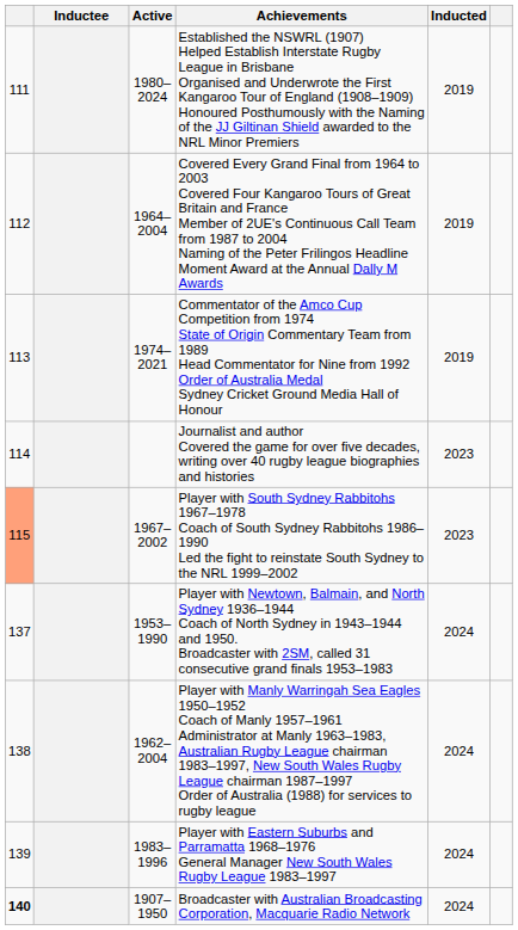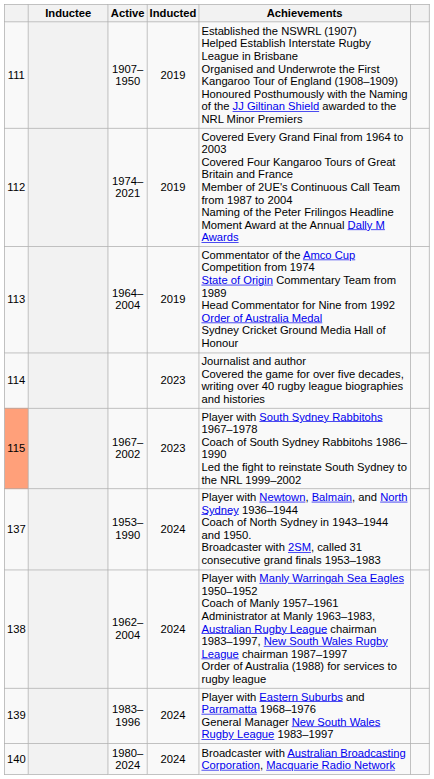columns swapped: Achievements <-> Inducted
row 2 | Active: 1980–2024 -> 1907–1950
row 3 | Active: 1964–2004 -> 1974–2021
row 4 | Active: 1974–2021 -> 1964–2004
row 10 | column 1: bold -> normal
row 10 | Active: 1907–1950 -> 1980–2024
